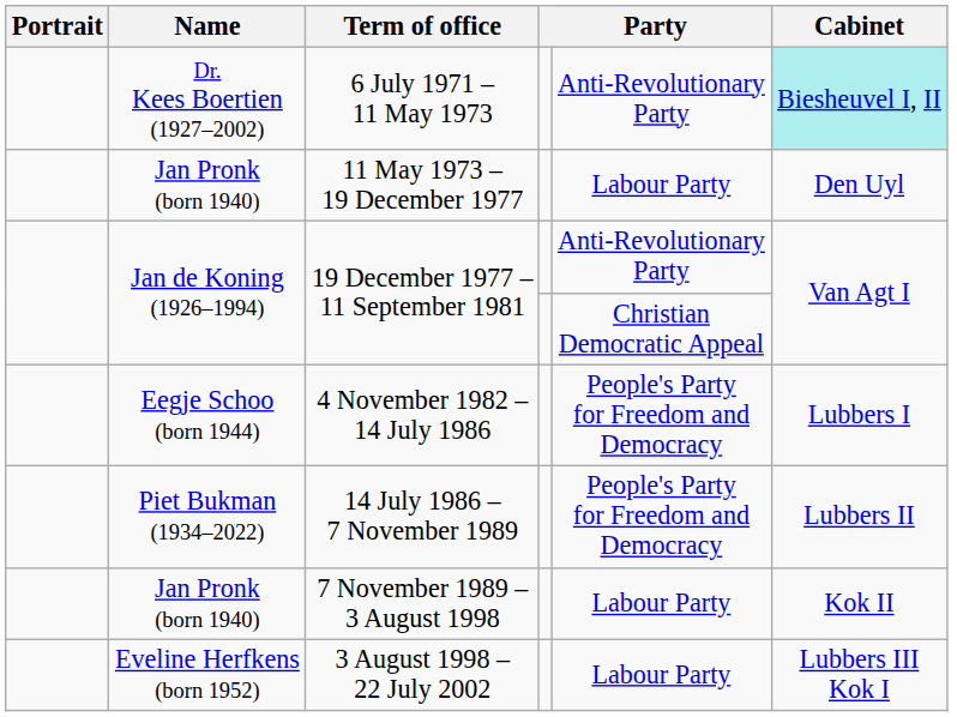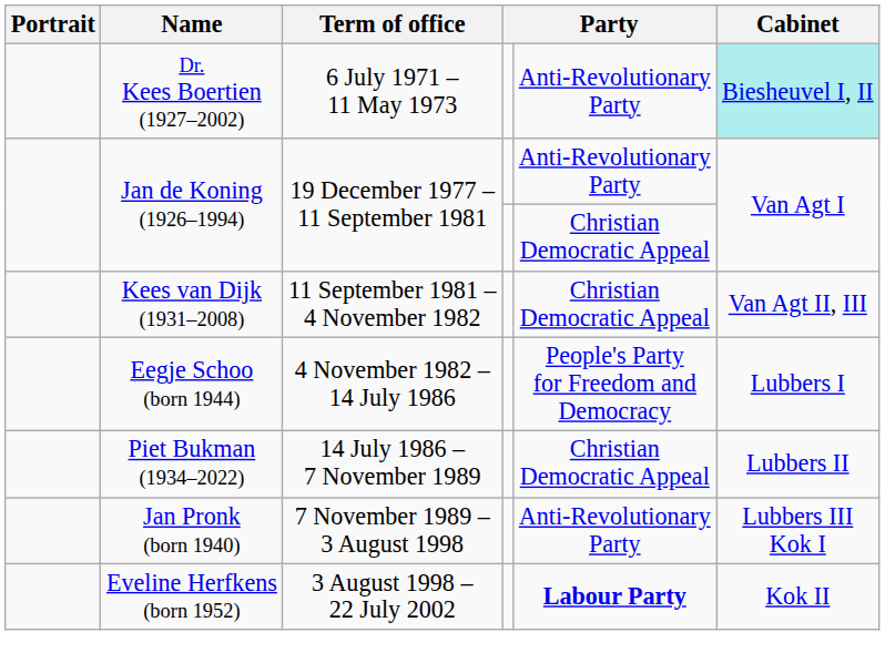- row: Jan Pronk (born 1940) | 11 May 1973 – 19 December 1977 | Labour Party | Den Uyl
+ row: Kees van Dijk (1931–2008) | 11 September 1981 – 4 November 1982 | Christian Democratic Appeal | Van Agt II, III
14 July 1986 – 7 November 1989 | column 5: People's Party for Freedom and Democracy -> Christian Democratic Appeal
7 November 1989 – 3 August 1998 | column 5: Labour Party -> Anti-Revolutionary Party
7 November 1989 – 3 August 1998 | Cabinet: Kok II -> Lubbers III Kok I
3 August 1998 – 22 July 2002 | column 5: normal -> bold
3 August 1998 – 22 July 2002 | Cabinet: Lubbers III Kok I -> Kok II
